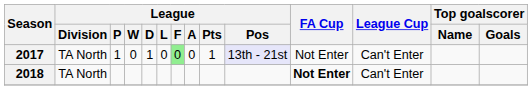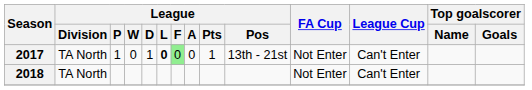2017 | League / L: normal -> bold
2017 | League / Pos: lavender background -> no background
2018 | FA Cup: bold -> normal
